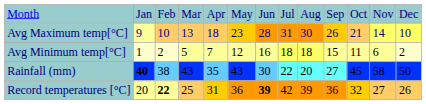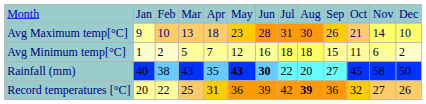Rainfall (mm) | column 2: bold -> normal
Rainfall (mm) | column 6: normal -> bold
Rainfall (mm) | column 7: normal -> bold
Record temperatures [°C] | column 3: bold -> normal
Record temperatures [°C] | column 7: bold -> normal
Record temperatures [°C] | column 9: normal -> bold
